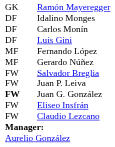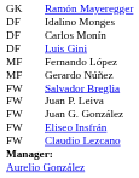Juan G. González | column 1: bold -> normal
